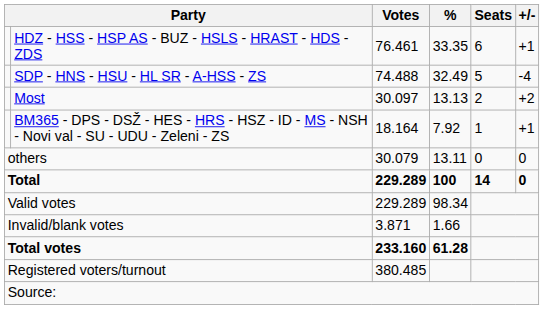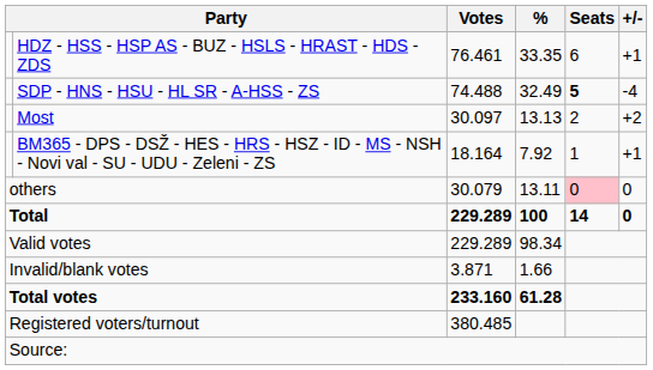SDP - HNS - HSU - HL SR - A-HSS - ZS | Seats: normal -> bold
others | Seats: no background -> pink background
